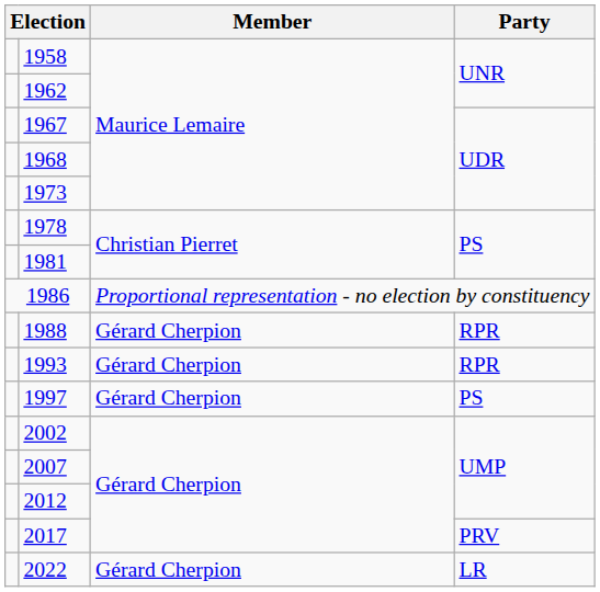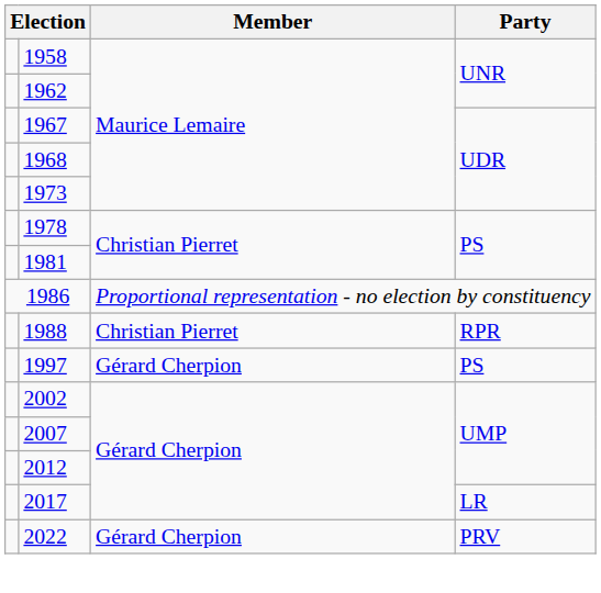1988 | Member: Gérard Cherpion -> Christian Pierret
- row: 1993 | Gérard Cherpion | RPR
2017 | Party: PRV -> LR
2022 | Party: LR -> PRV
